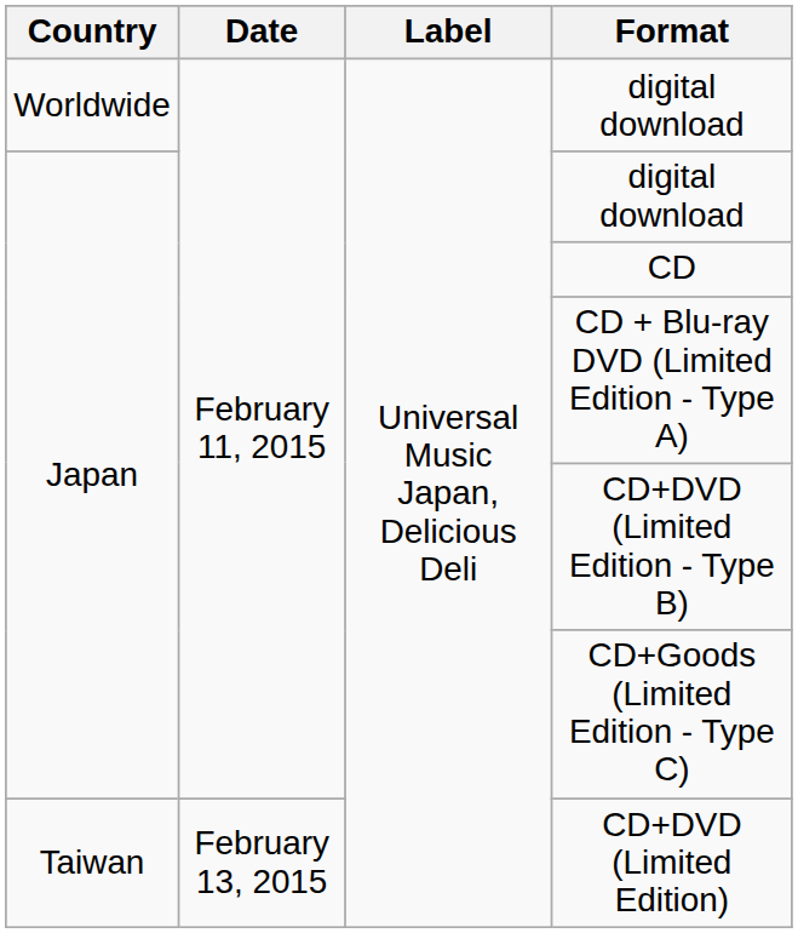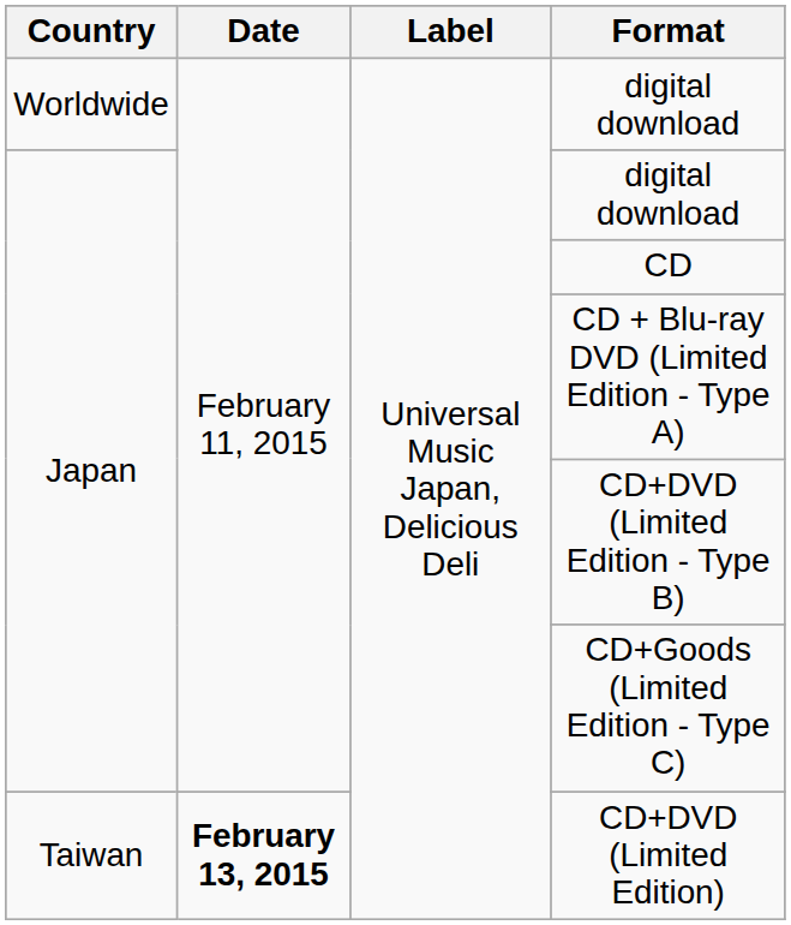CD+DVD (Limited Edition) | Date: normal -> bold
